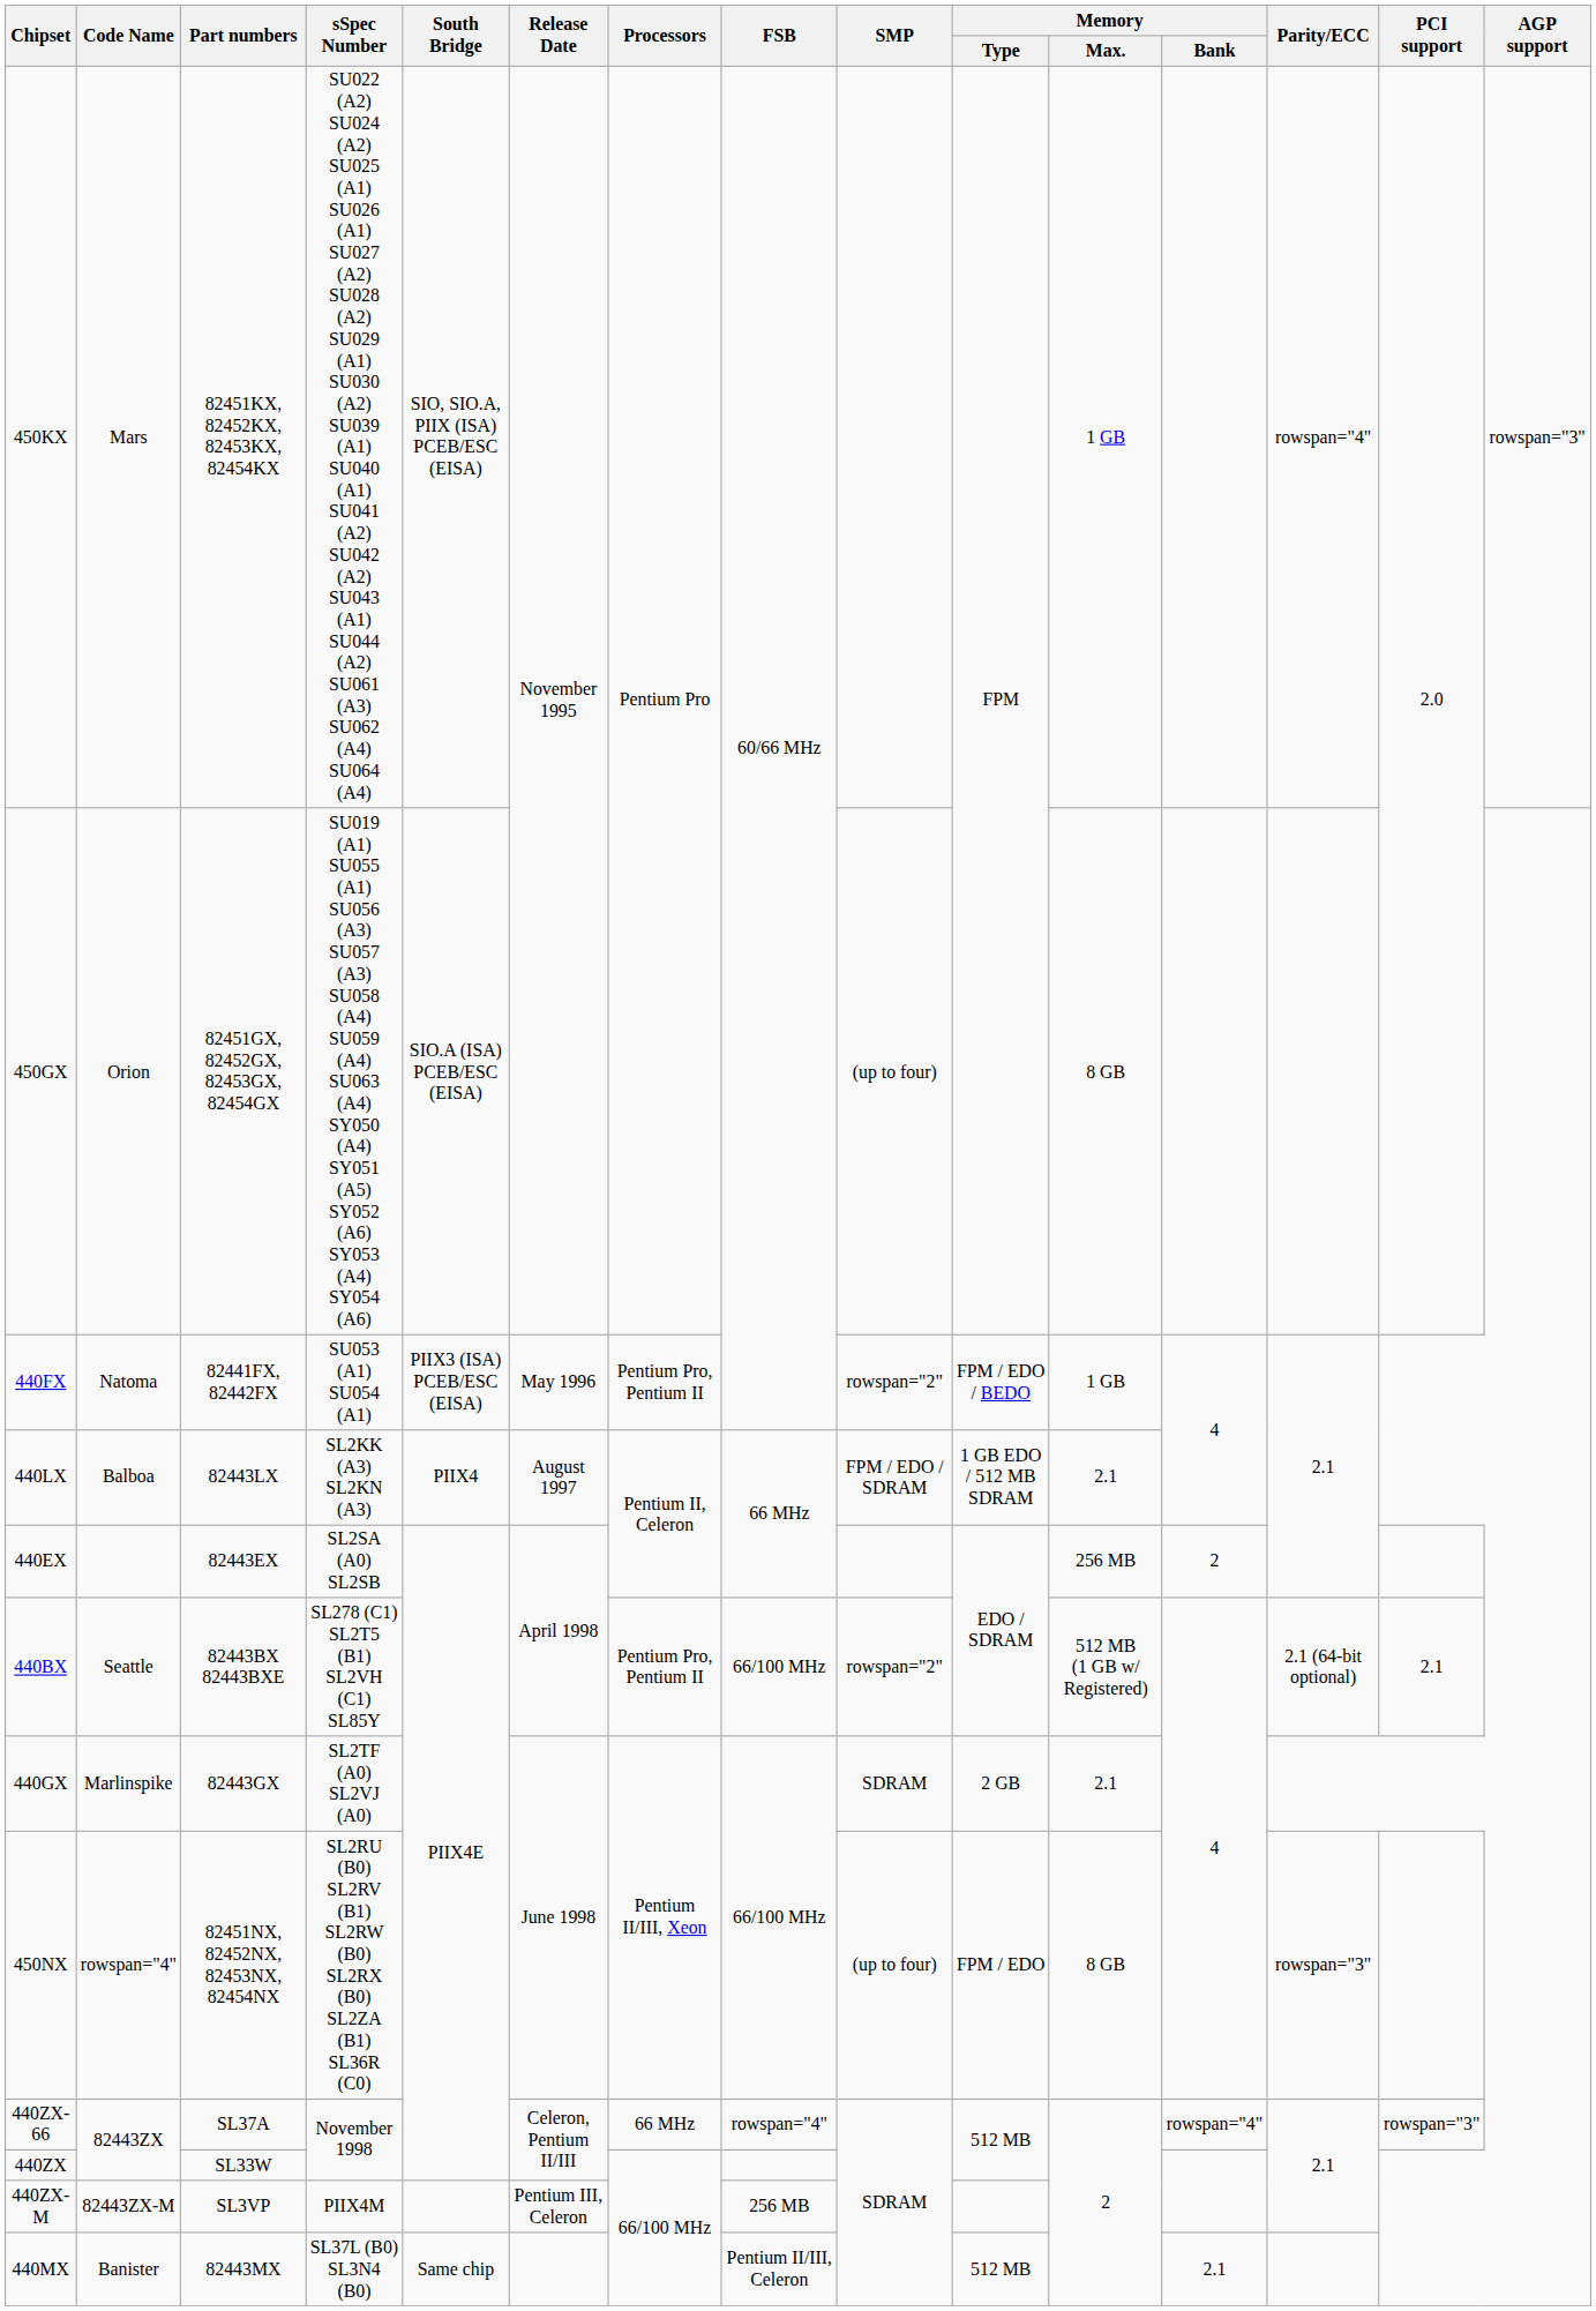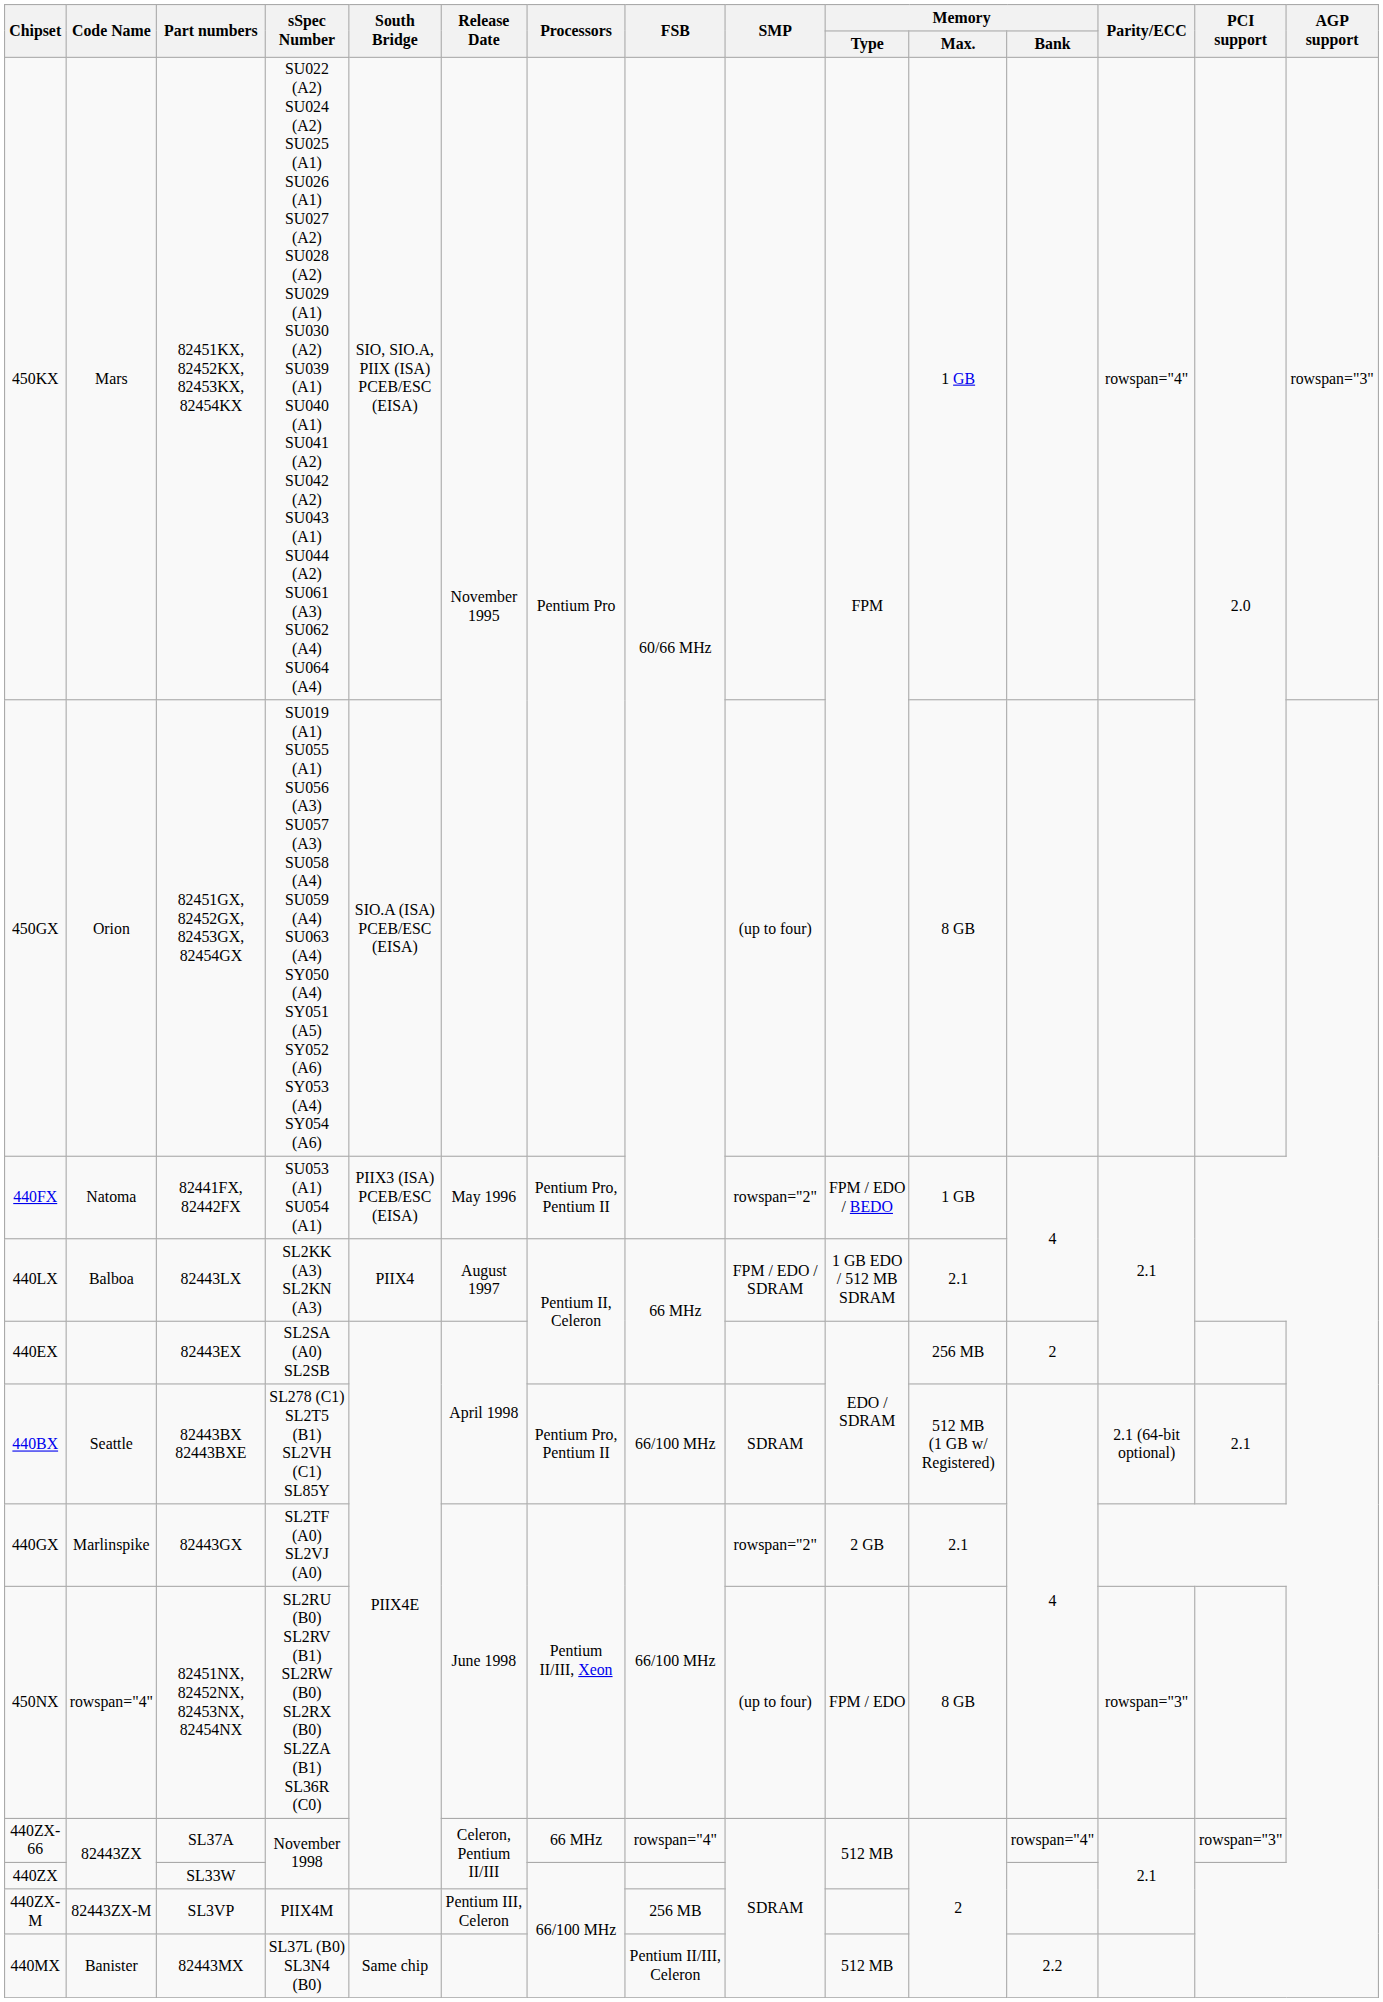440BX | SMP: rowspan="2" -> SDRAM
440GX | SMP: SDRAM -> rowspan="2"
440MX | Memory / Bank: 2.1 -> 2.2
